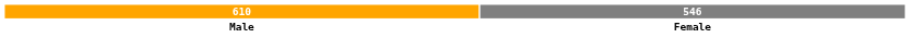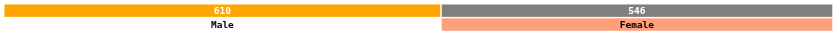Male | 546: no background -> lightsalmon background
